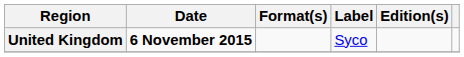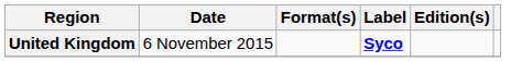United Kingdom | Date: bold -> normal
United Kingdom | Label: normal -> bold
